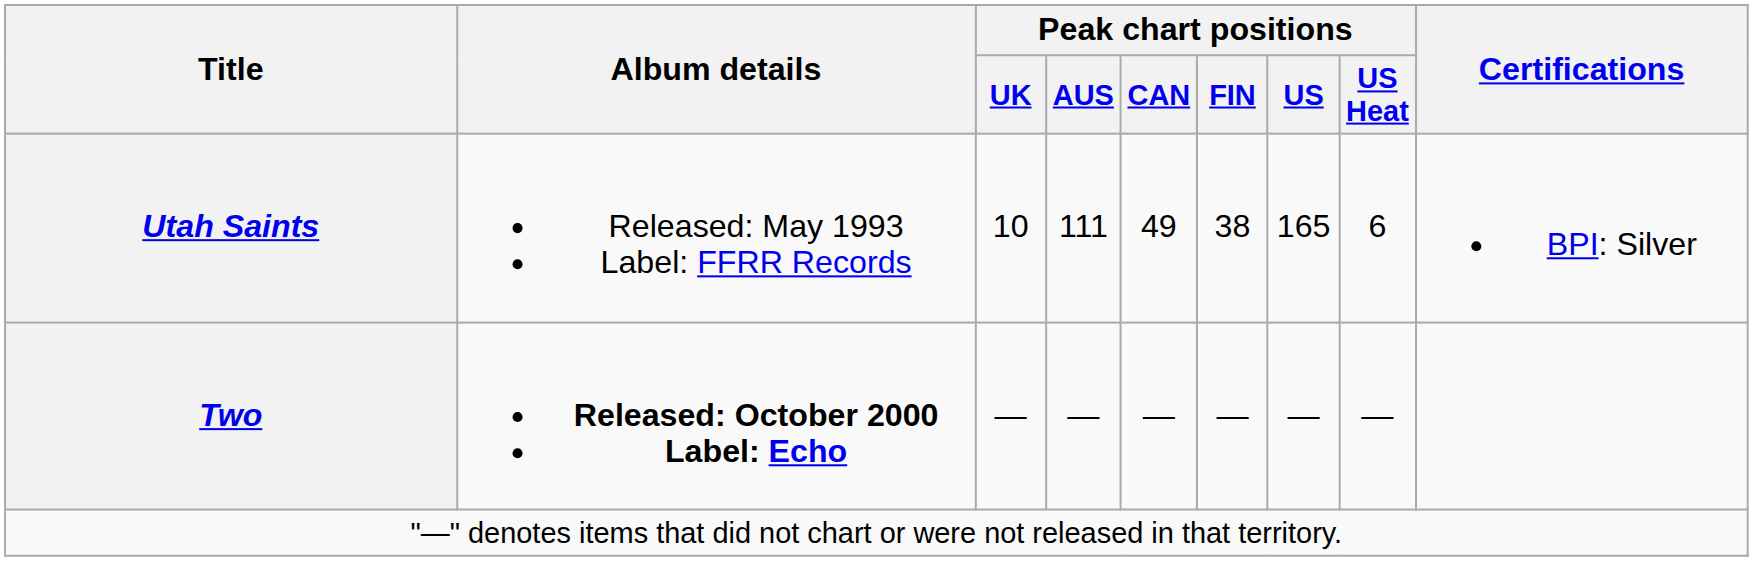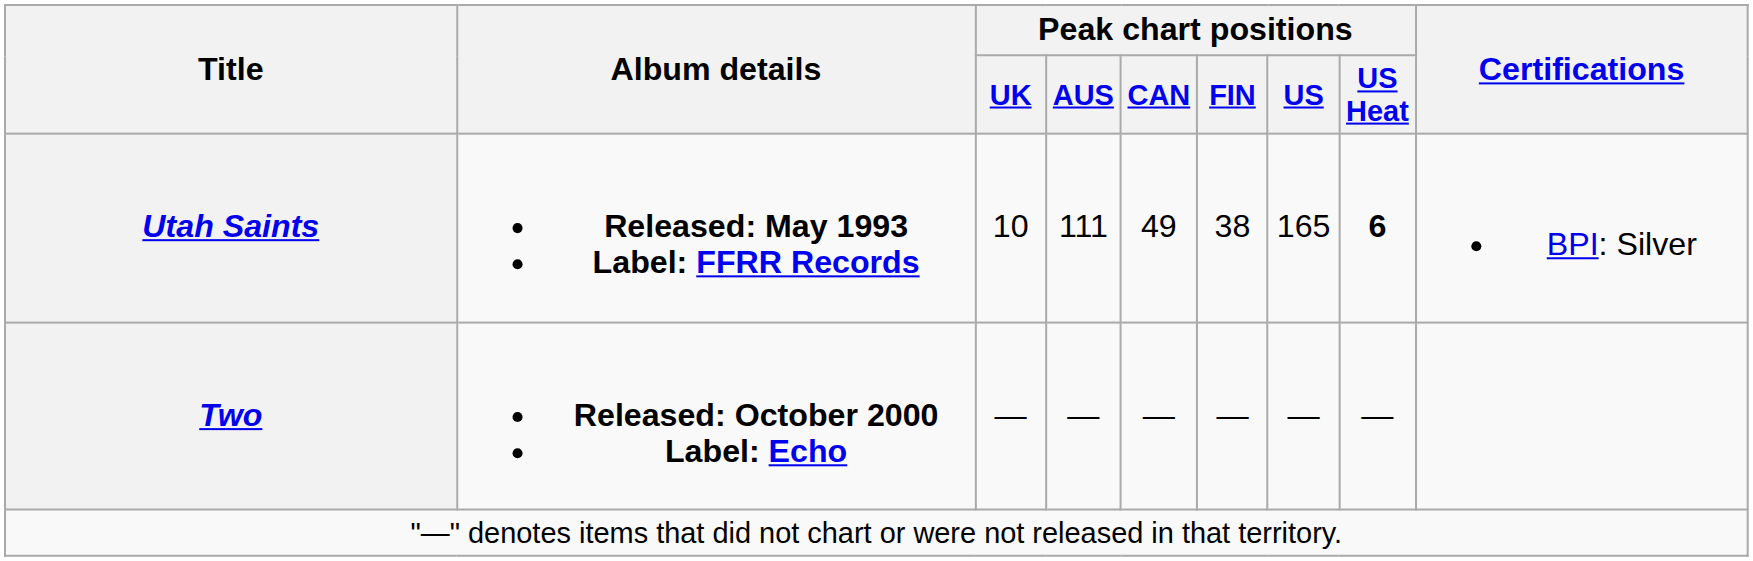Utah Saints | Album details: normal -> bold
Utah Saints | Peak chart positions / US Heat: normal -> bold
